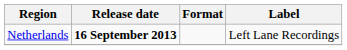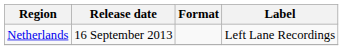Netherlands | Release date: bold -> normal
